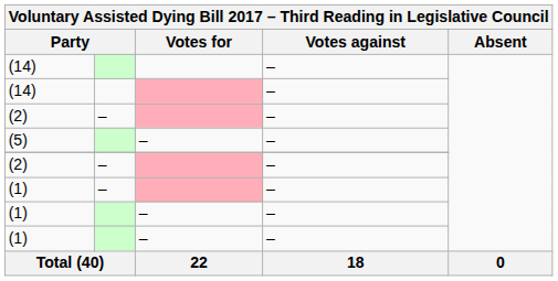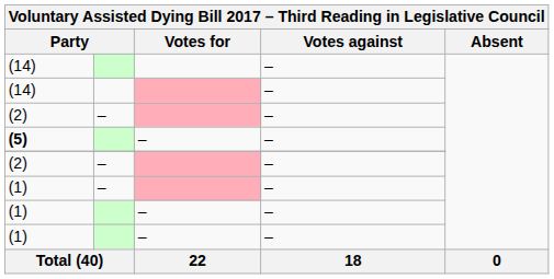(5) | column 1: normal -> bold
